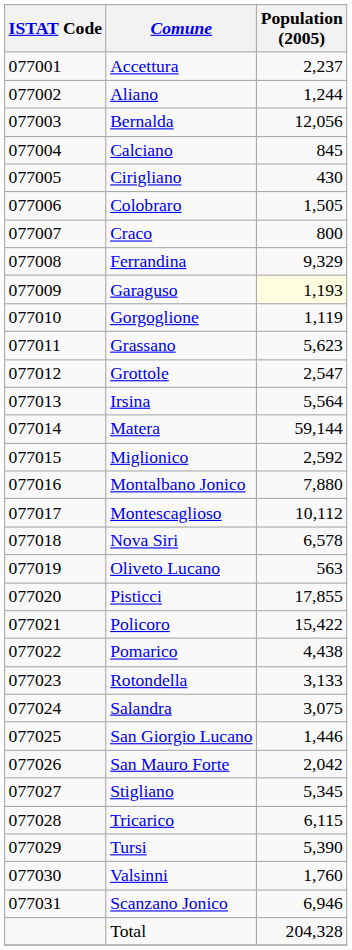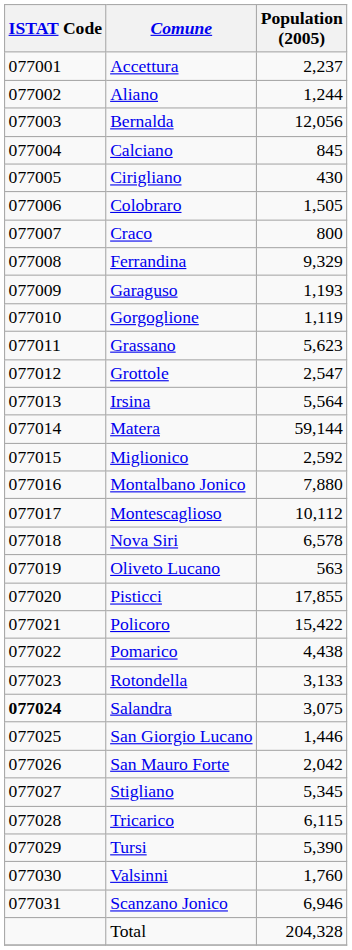Garaguso | Population (2005): lightyellow background -> no background
Salandra | ISTAT Code: normal -> bold
